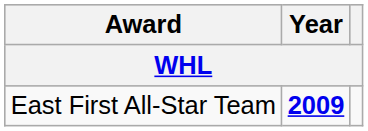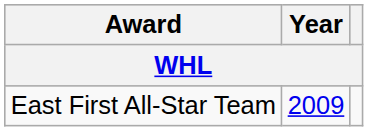row 3 | Year: bold -> normal
